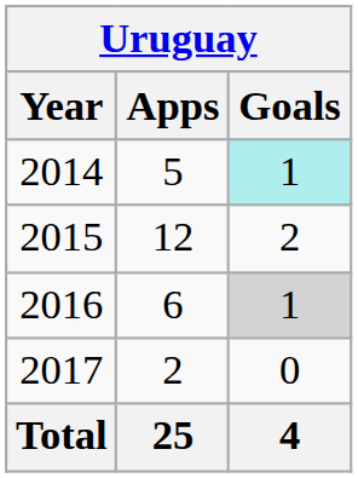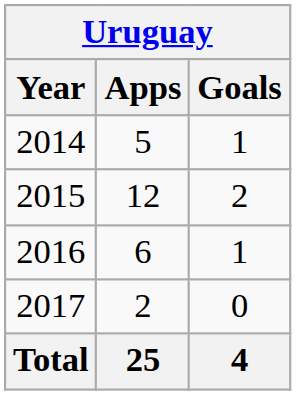2014 | Goals: paleturquoise background -> no background
2016 | Goals: lightgrey background -> no background
